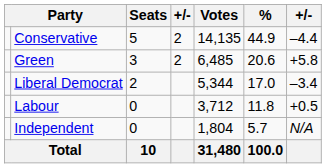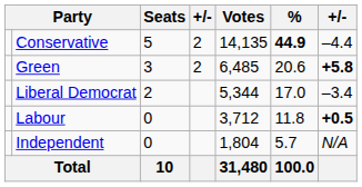Conservative | %: normal -> bold
Green | column 7: normal -> bold
Labour | column 7: normal -> bold
